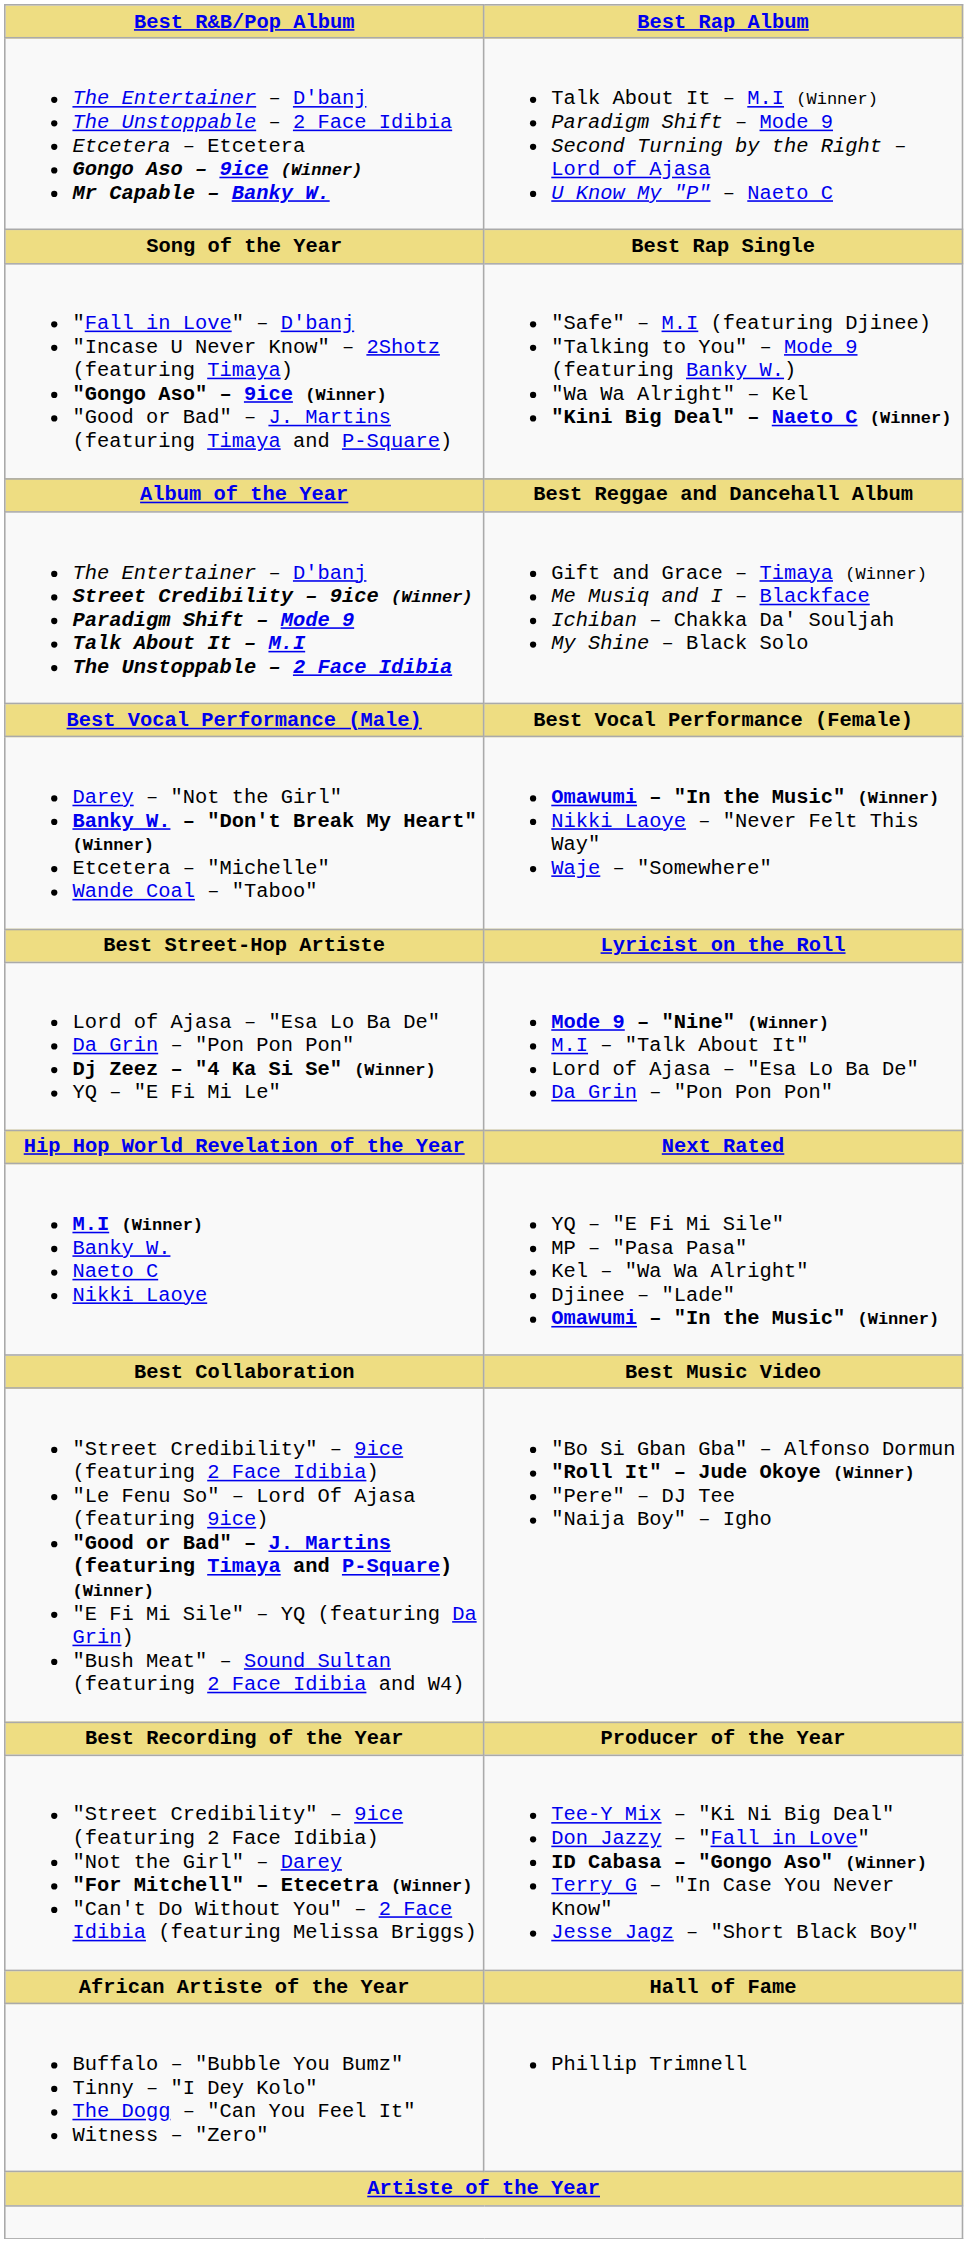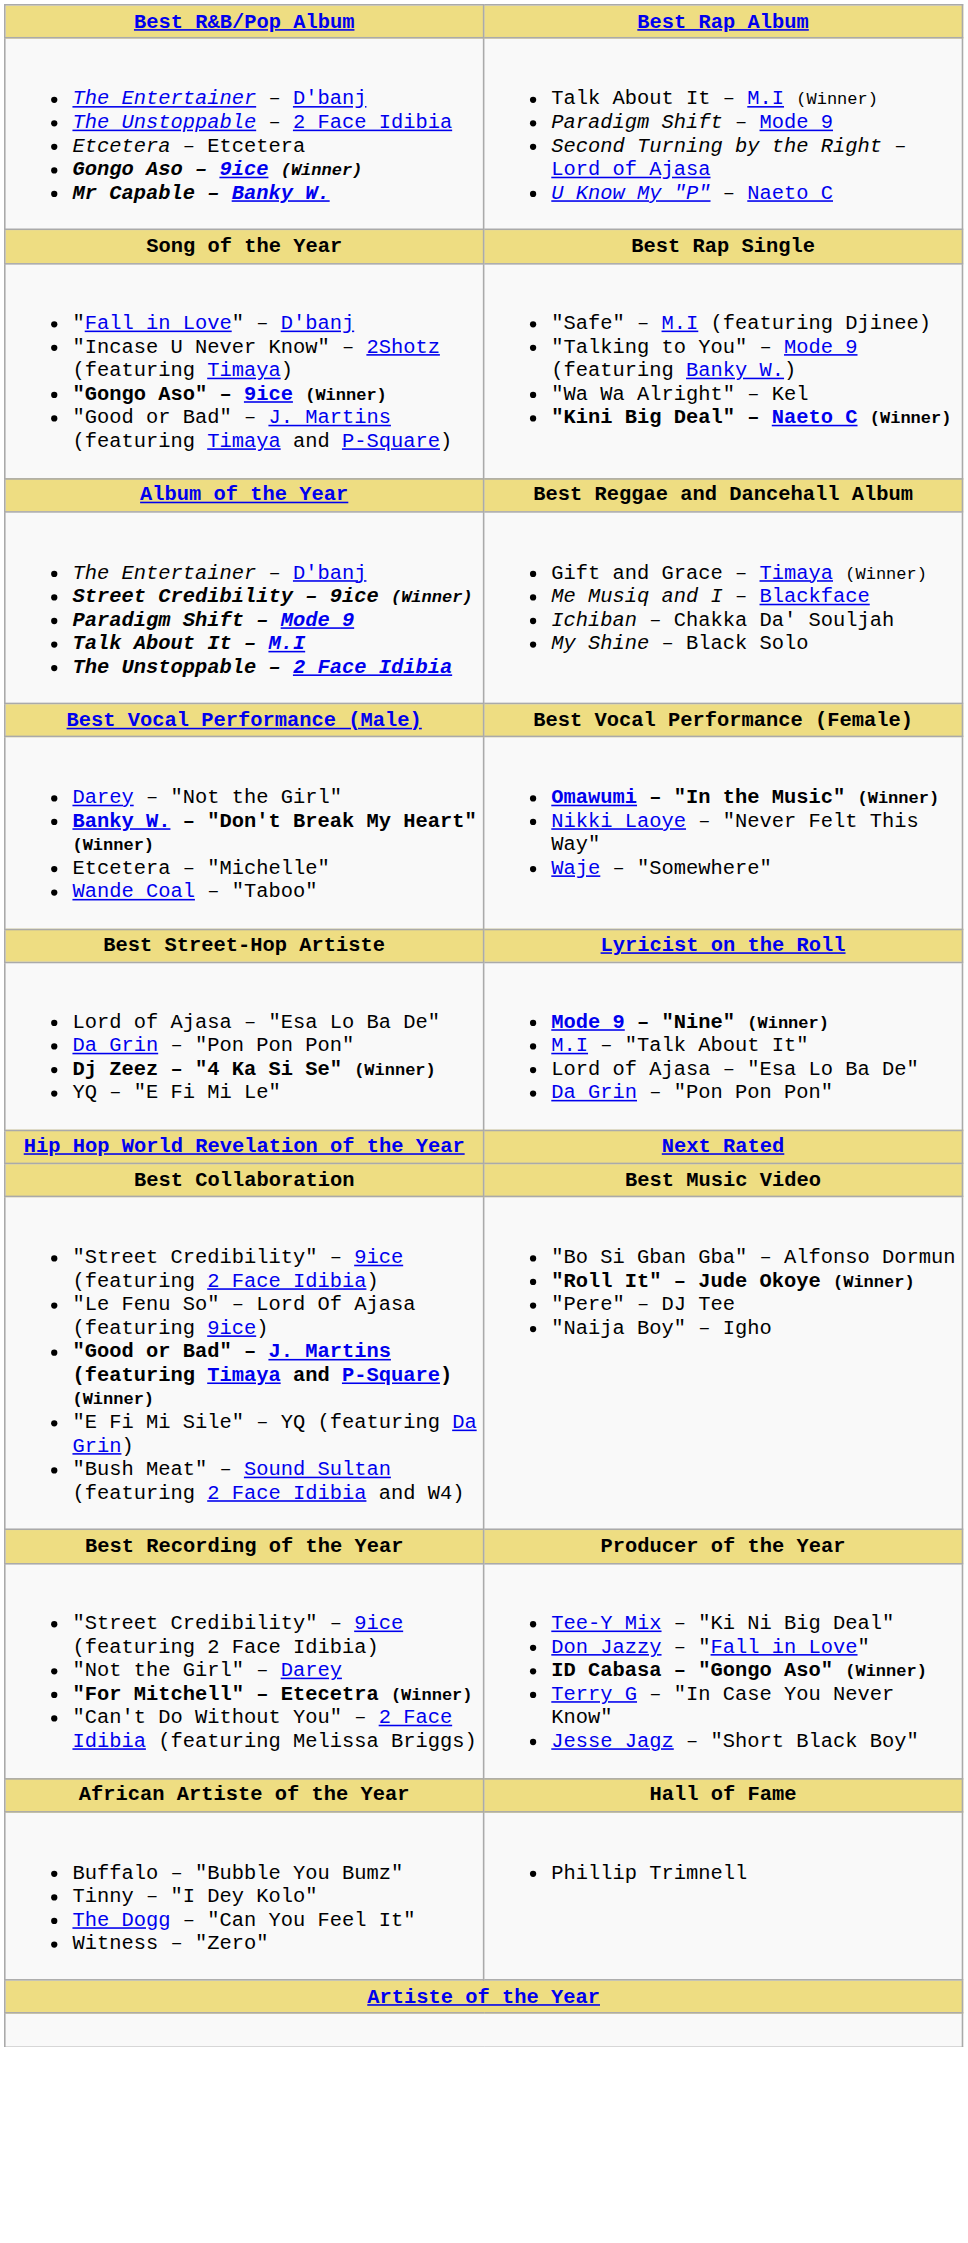- row: M.I (Winner) Banky W. Naeto C Nikki Laoye | YQ – "E Fi Mi Sile" MP – "Pasa Pasa" Kel – "Wa Wa Alright" Djinee – "Lade" Omawumi – "In the Music" (Winner)
